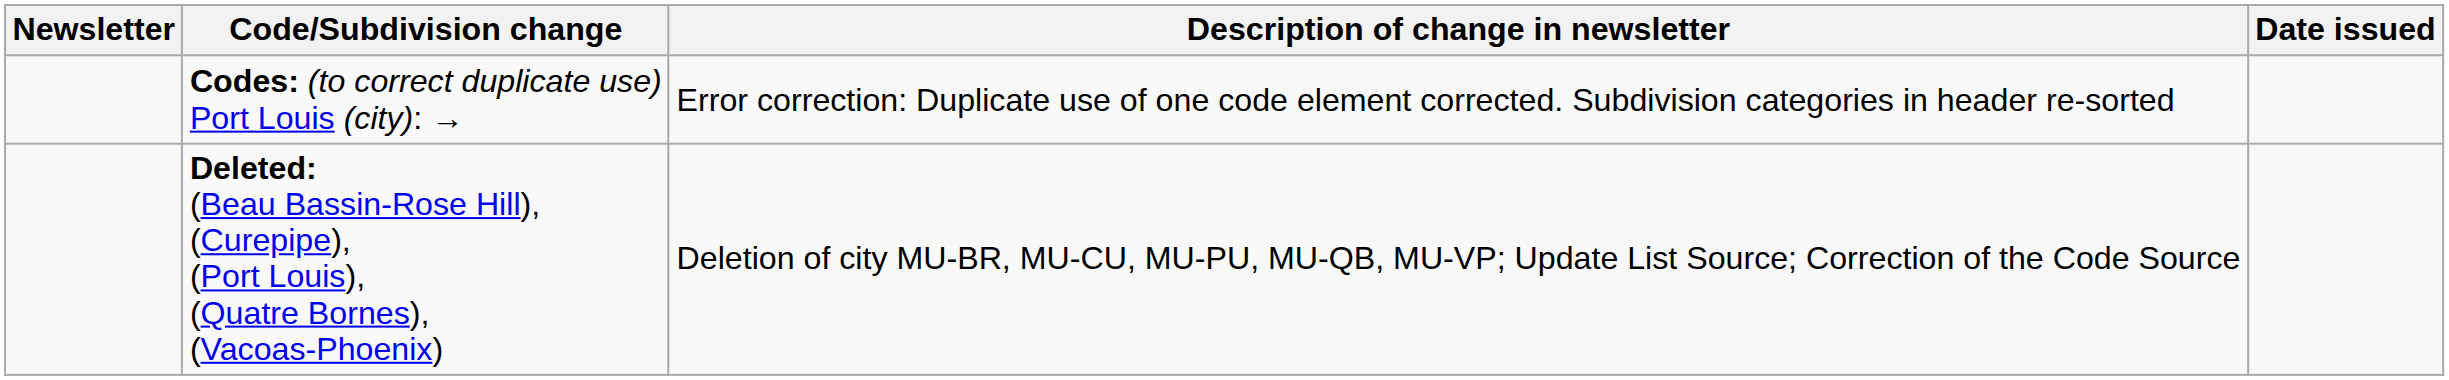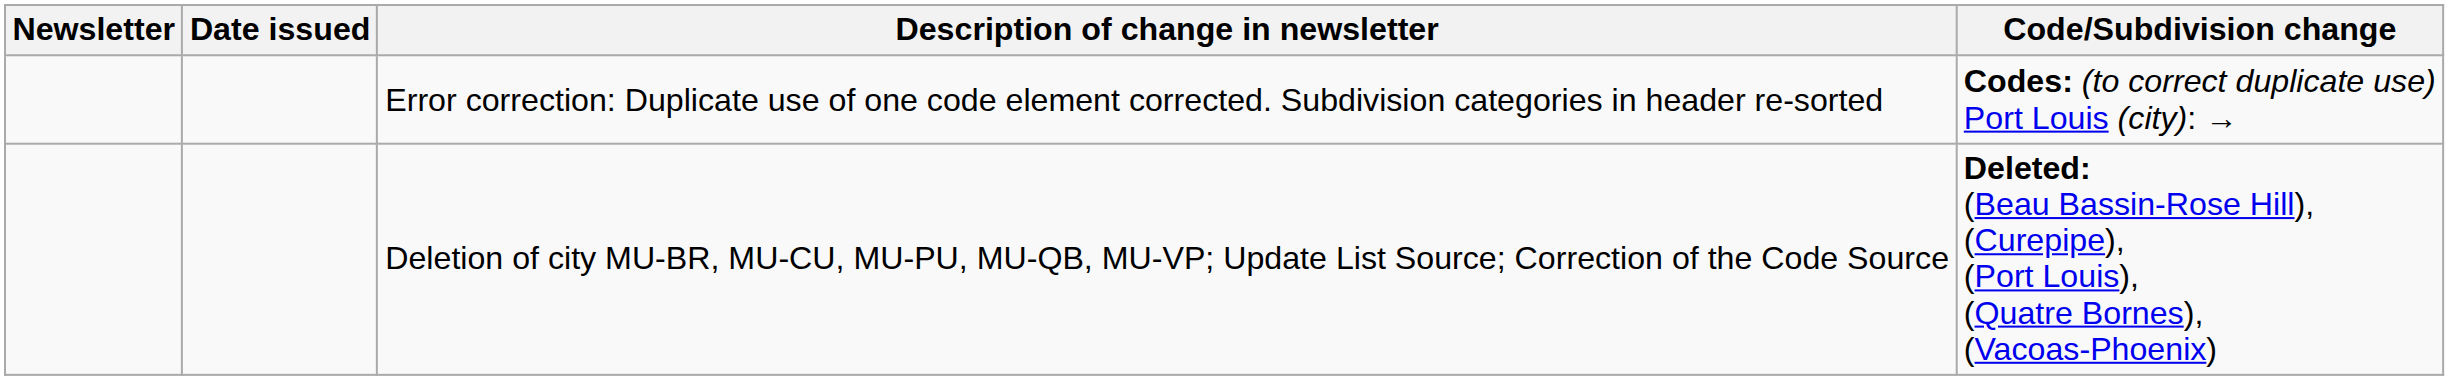columns swapped: Date issued <-> Code/Subdivision change
